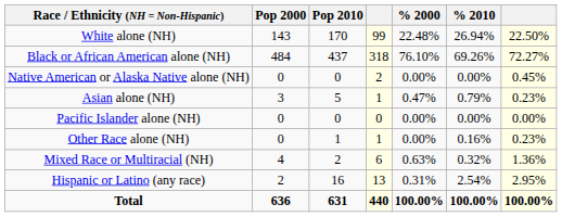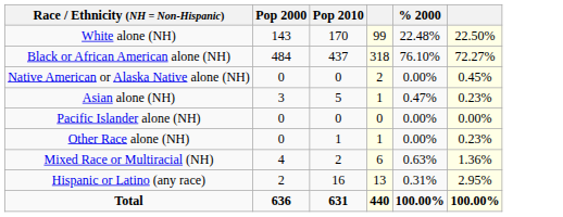- column: % 2010 | 26.94% | 69.26% | 0.00% | 0.79% | 0.00% | 0.16% | 0.32% | 2.54% | 100.00%
